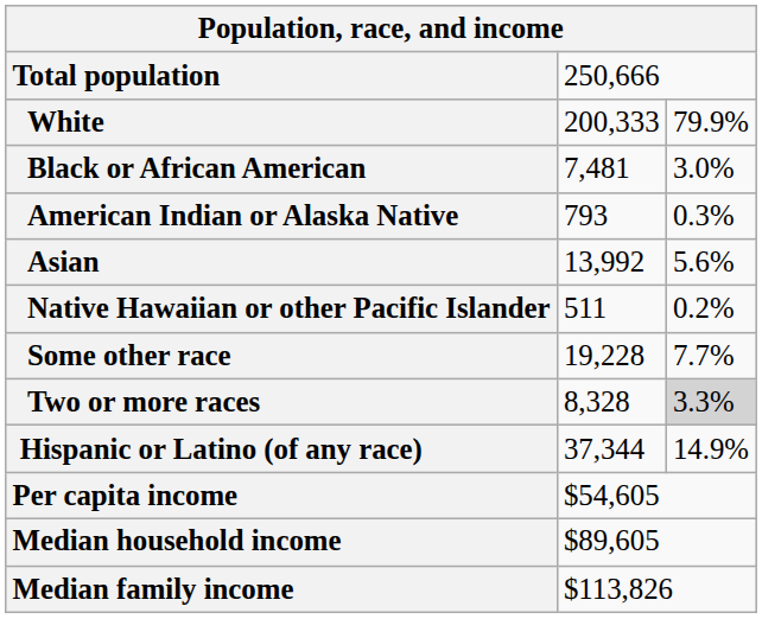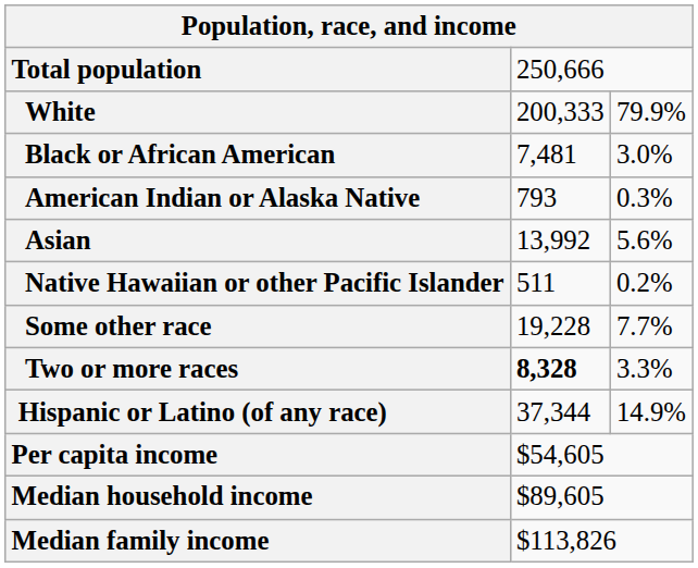Two or more races | column 2: normal -> bold
Two or more races | column 3: lightgrey background -> no background
